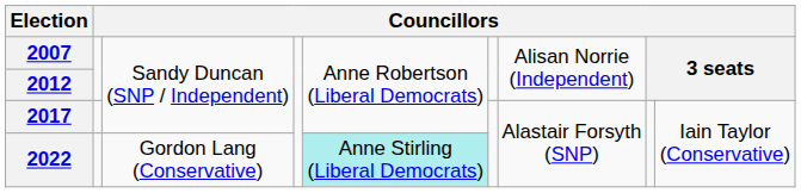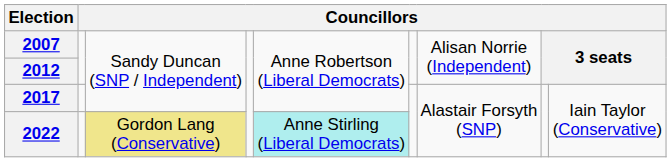2022 | column 3: no background -> khaki background
